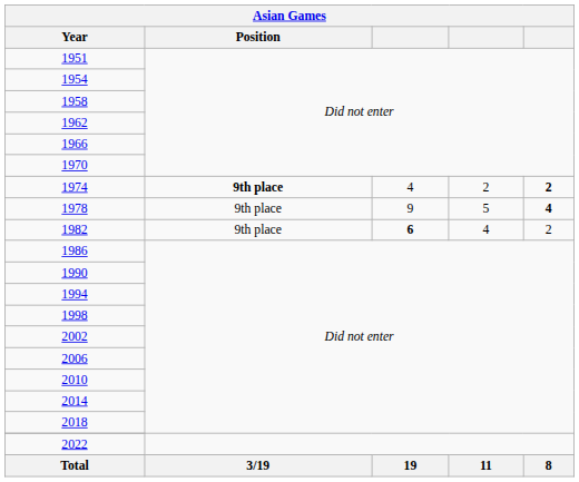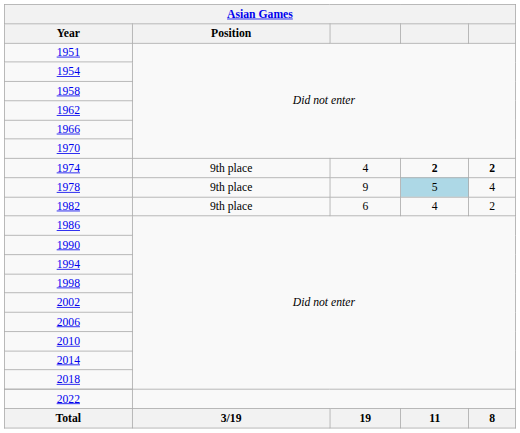1974 | Position: bold -> normal
1974 | column 4: normal -> bold
1978 | column 4: no background -> lightblue background
1978 | column 5: bold -> normal
1982 | column 3: bold -> normal
